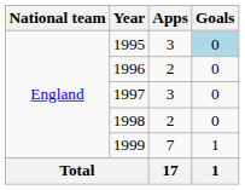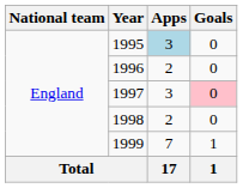1995 | Apps: no background -> lightblue background
1995 | Goals: lightblue background -> no background
1997 | Goals: no background -> pink background
